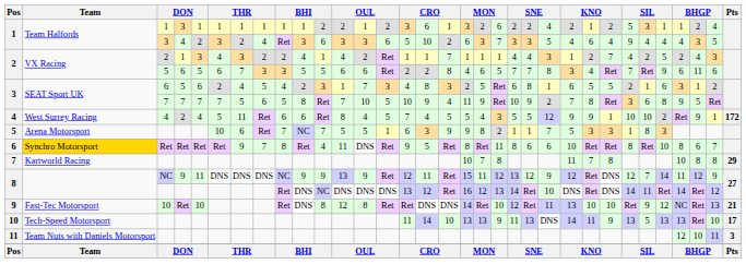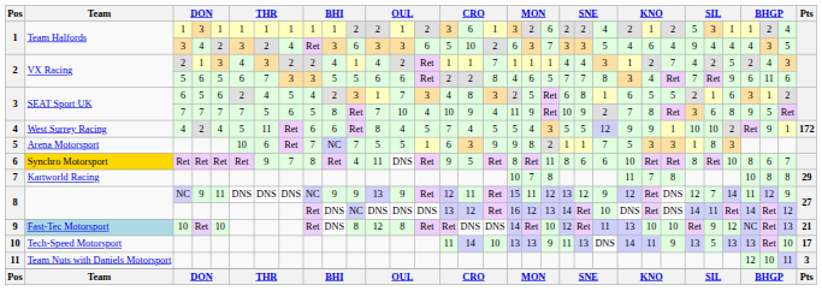row 7 | column 14: 5 -> 4
row 14 | Team: no background -> lightblue background
